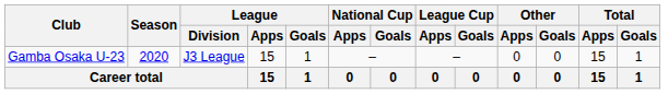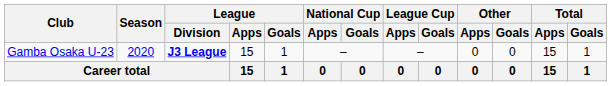Gamba Osaka U-23 | League / Division: normal -> bold
